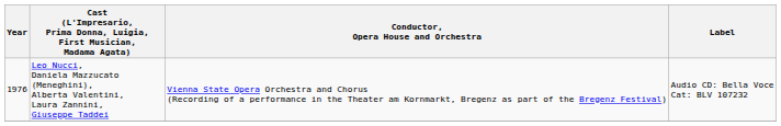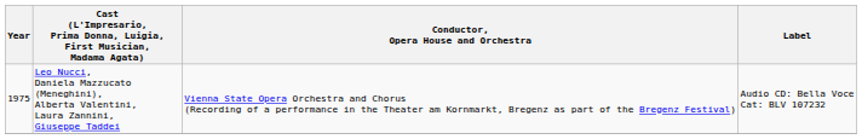row 2 | Year: 1976 -> 1975
